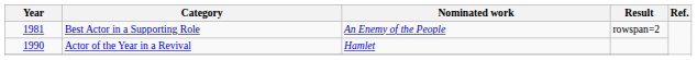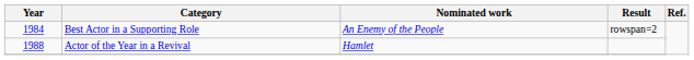Best Actor in a Supporting Role | Year: 1981 -> 1984
Actor of the Year in a Revival | Year: 1990 -> 1988
